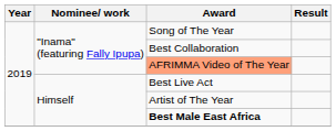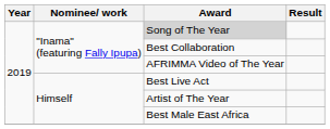Song of The Year | Award: no background -> lightgrey background
AFRIMMA Video of The Year | Award: lightsalmon background -> no background
Best Male East Africa | Award: bold -> normal
